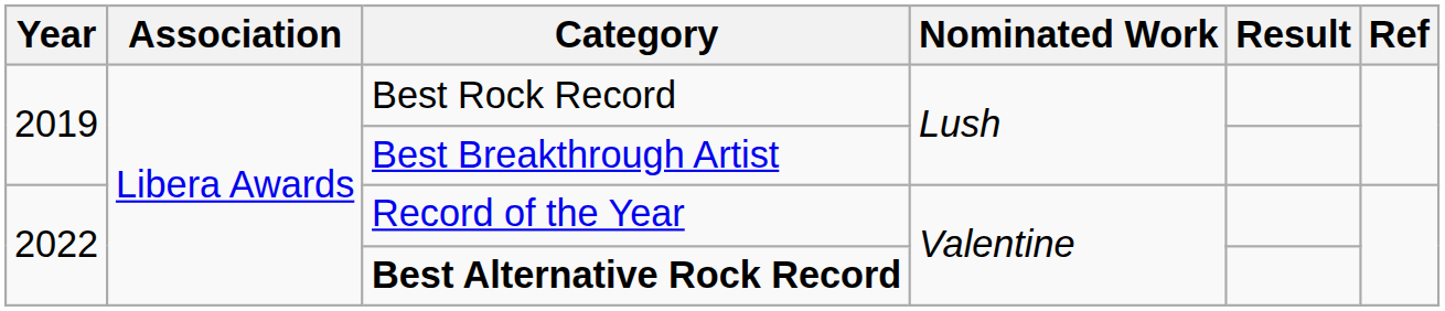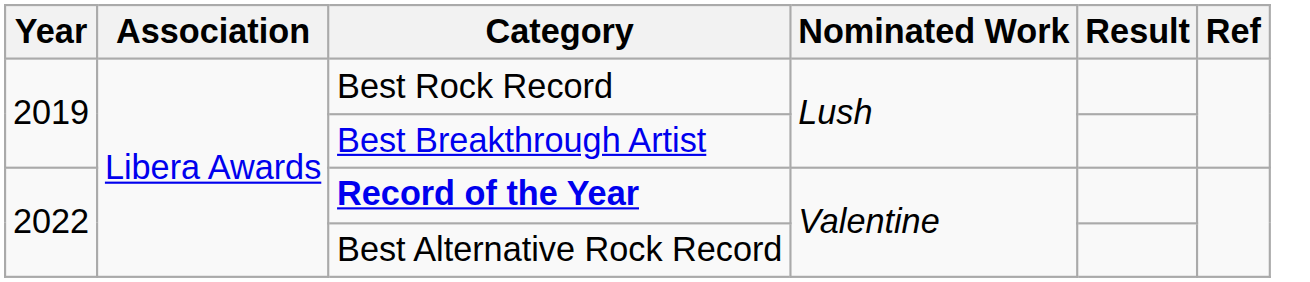Record of the Year | Category: normal -> bold
Best Alternative Rock Record | Category: bold -> normal
